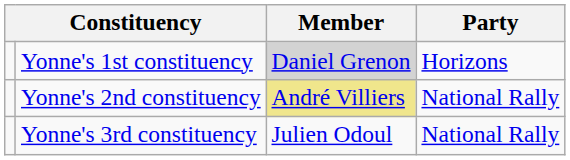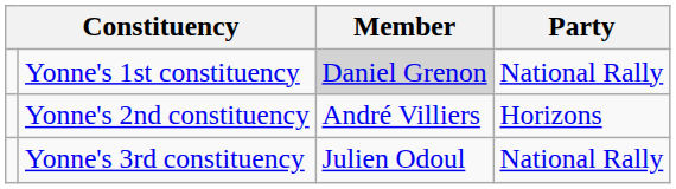Yonne's 1st constituency | Party: Horizons -> National Rally
Yonne's 2nd constituency | Member: khaki background -> no background
Yonne's 2nd constituency | Party: National Rally -> Horizons
